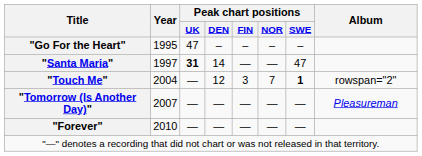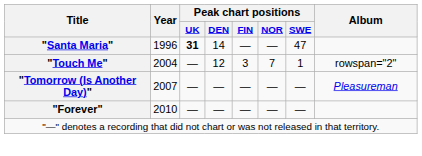- row: "Go For the Heart" | 1995 | 47 | – | – | – | –
"Santa Maria" | Year: 1997 -> 1996
"Touch Me" | Peak chart positions / SWE: bold -> normal
